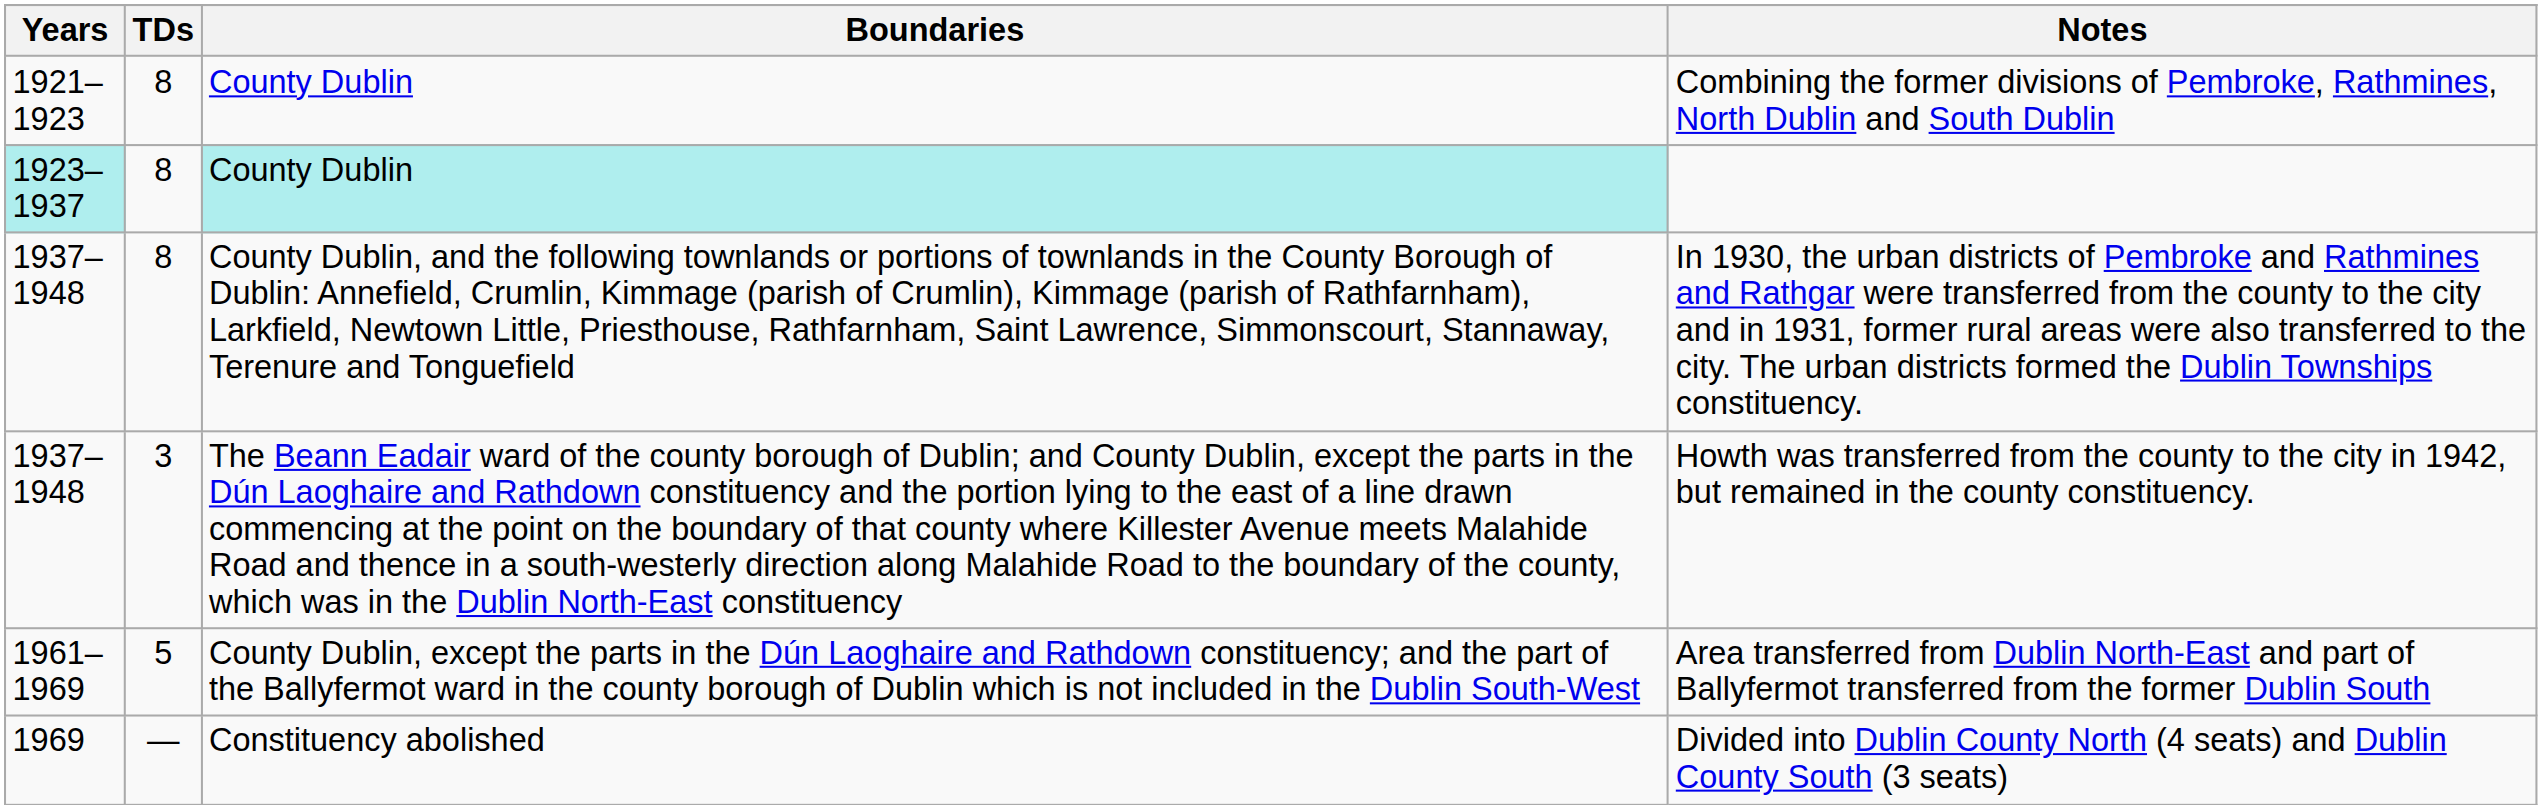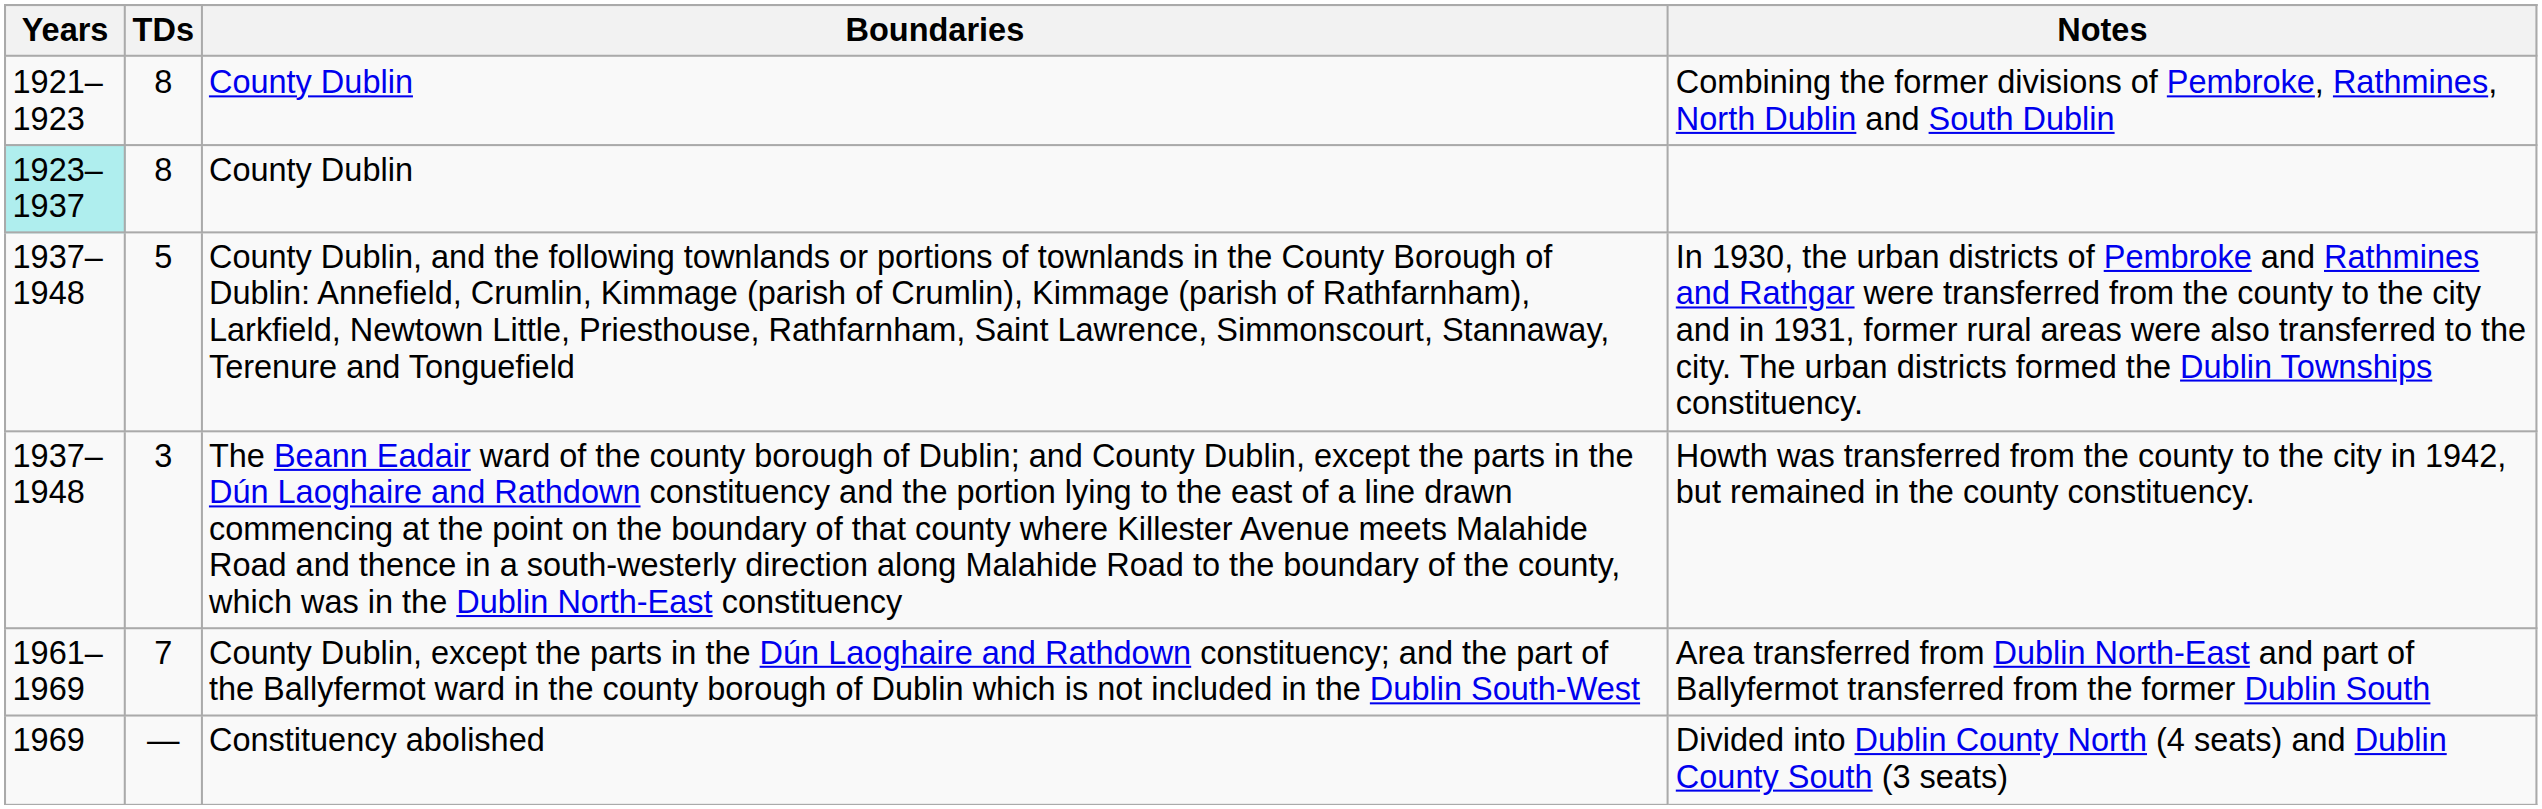row 3 | Boundaries: paleturquoise background -> no background
row 4 | TDs: 8 -> 5
row 6 | TDs: 5 -> 7
